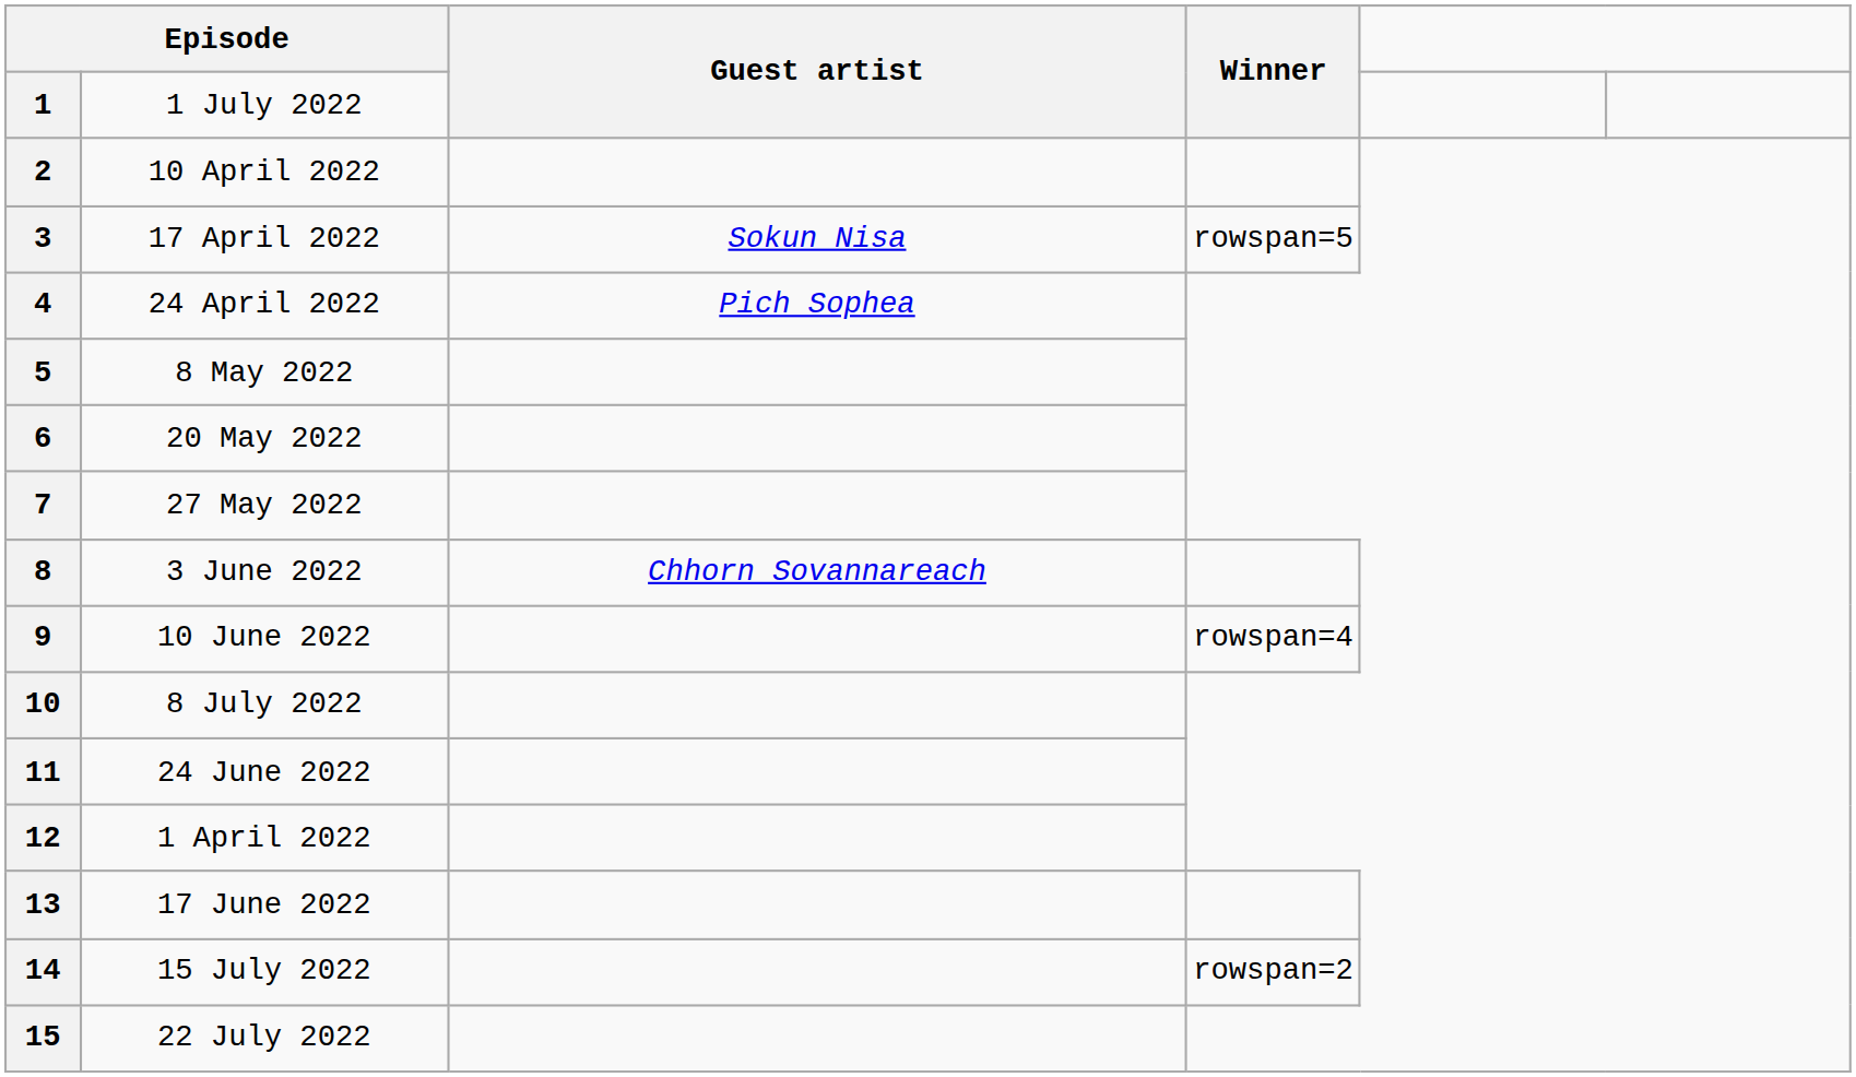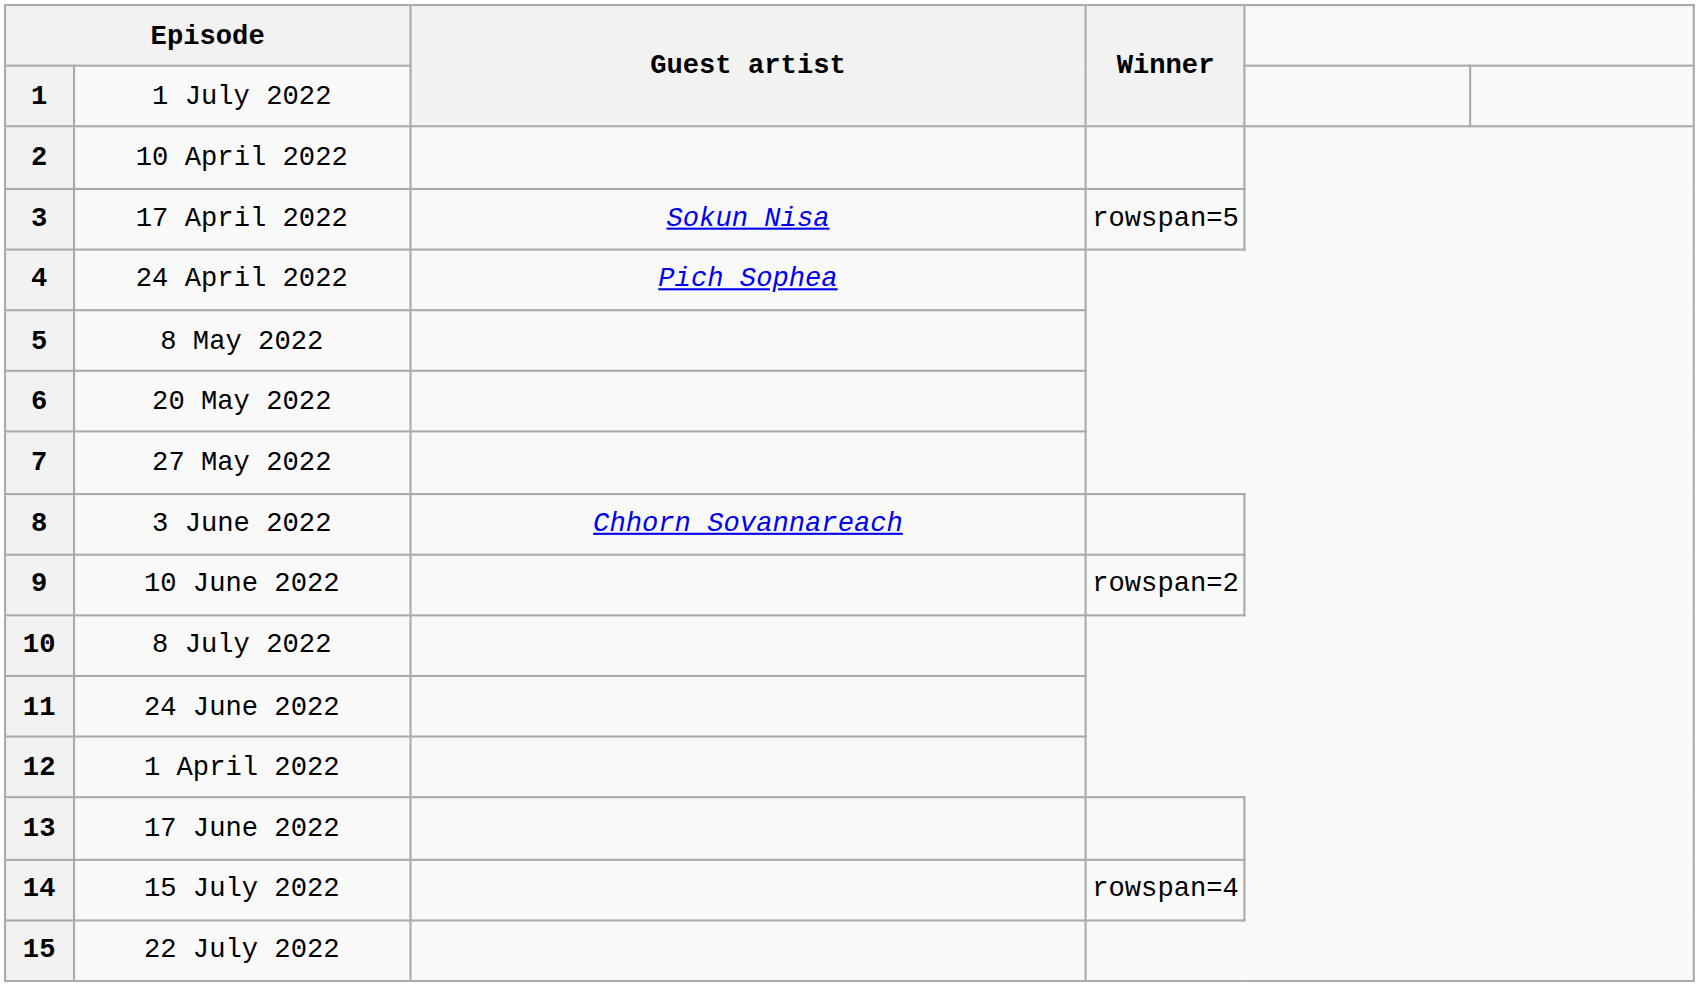9 | Winner: rowspan=4 -> rowspan=2
14 | Winner: rowspan=2 -> rowspan=4
